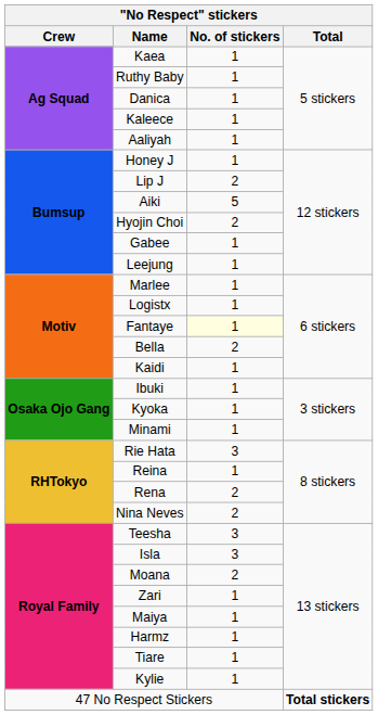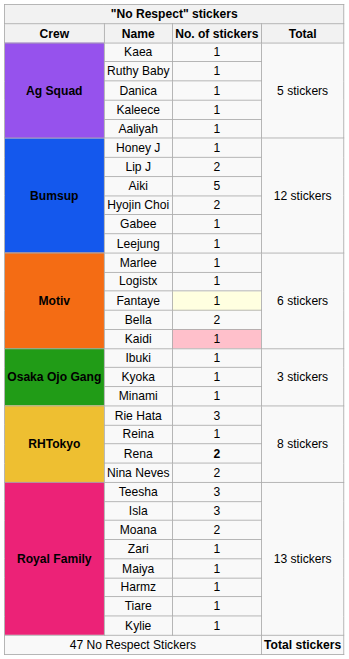Kaidi | No. of stickers: no background -> pink background
Rena | No. of stickers: normal -> bold
